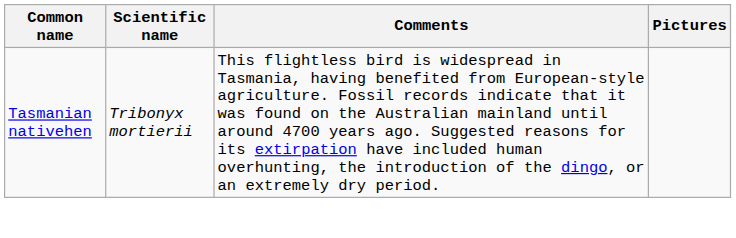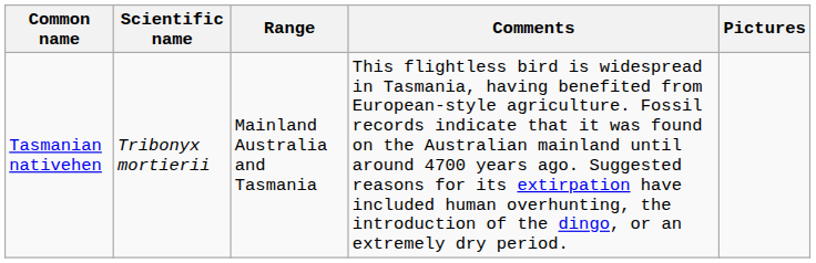+ column: Range | Mainland Australia and Tasmania
